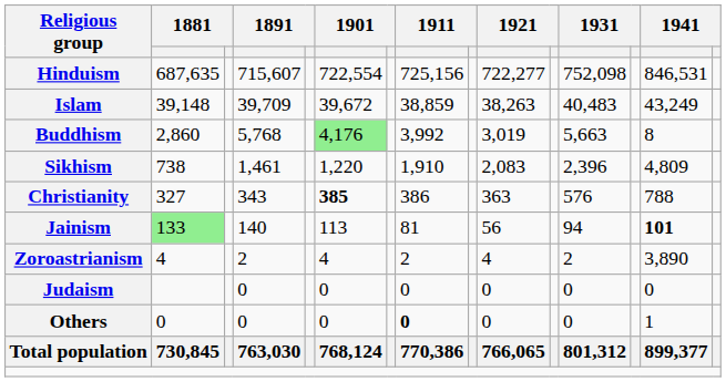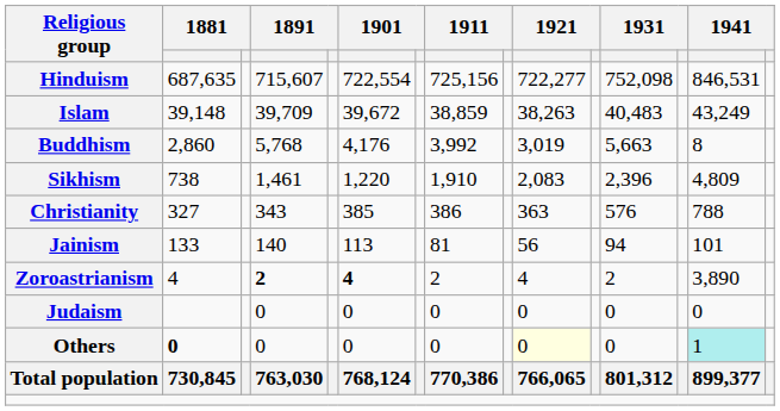Buddhism | column 6: lightgreen background -> no background
Christianity | column 6: bold -> normal
Jainism | column 2: lightgreen background -> no background
Jainism | column 14: bold -> normal
Zoroastrianism | column 4: normal -> bold
Zoroastrianism | column 6: normal -> bold
Others | column 2: normal -> bold
Others | column 8: bold -> normal
Others | column 10: no background -> lightyellow background
Others | column 14: no background -> paleturquoise background
